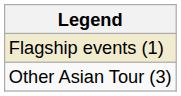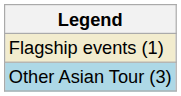row 3 | column 1: no background -> lightblue background
